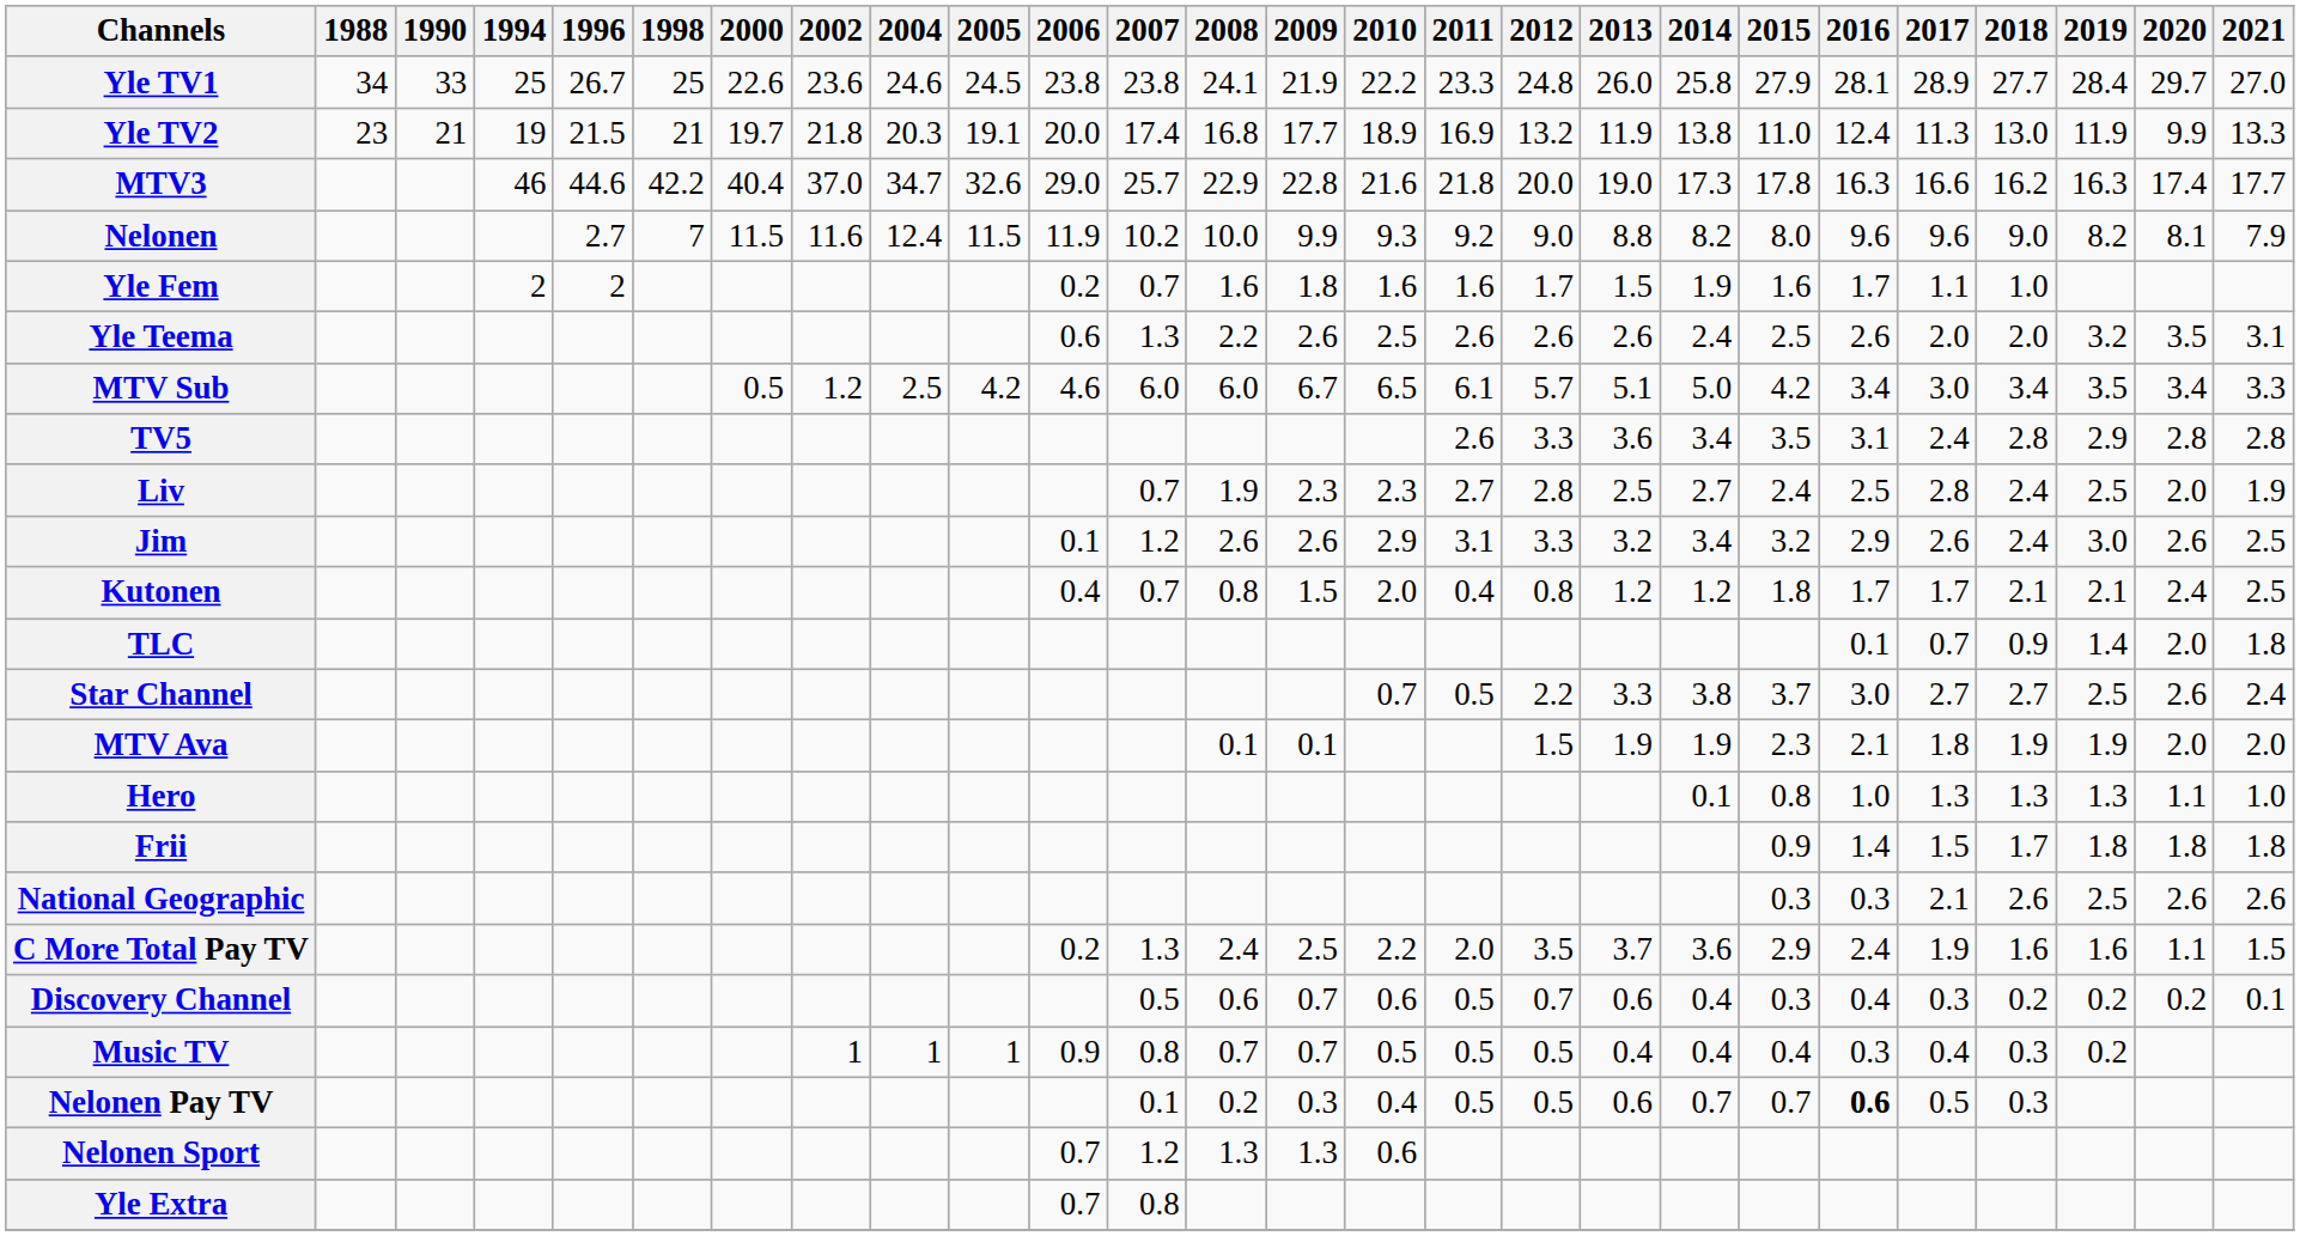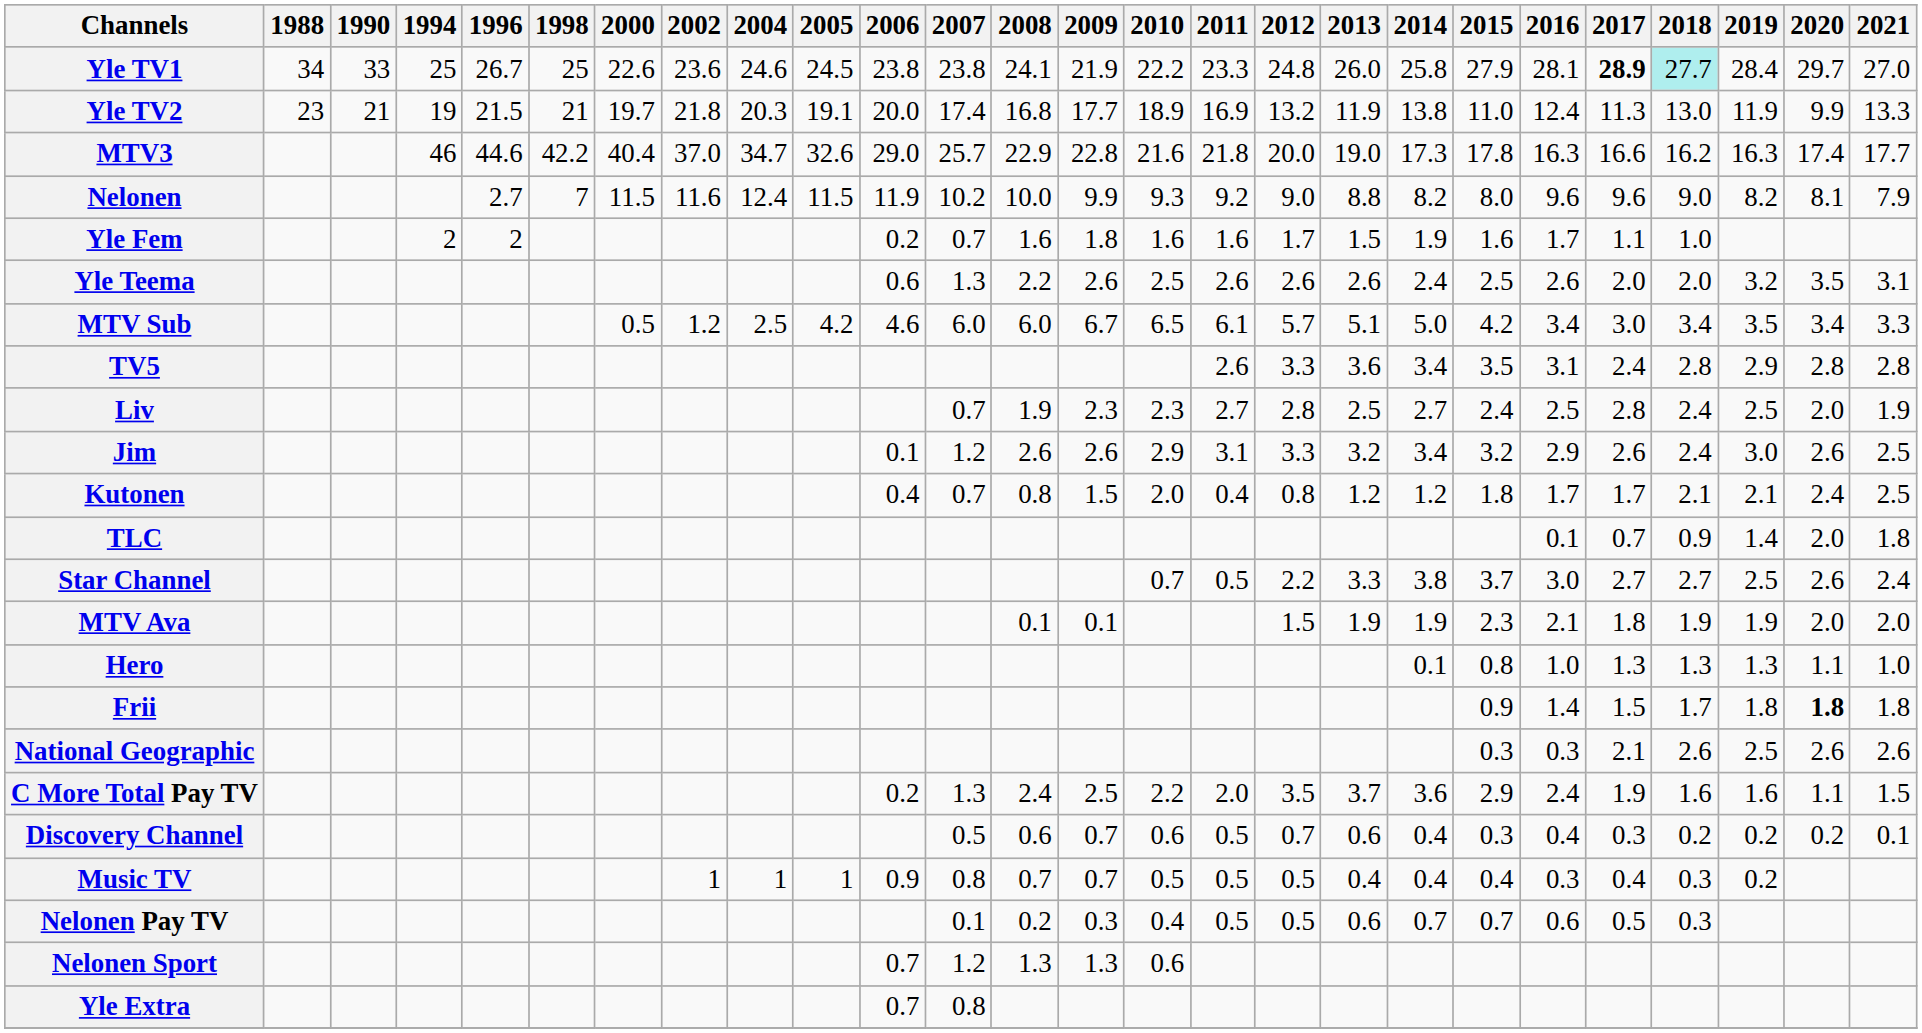Yle TV1 | 2017: normal -> bold
Yle TV1 | 2018: no background -> paleturquoise background
Frii | 2020: normal -> bold
Nelonen Pay TV | 2016: bold -> normal
